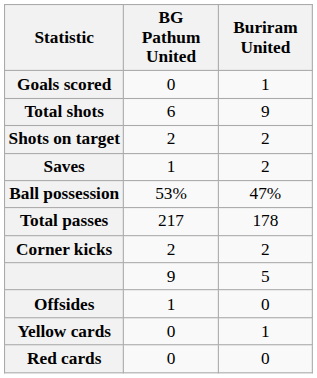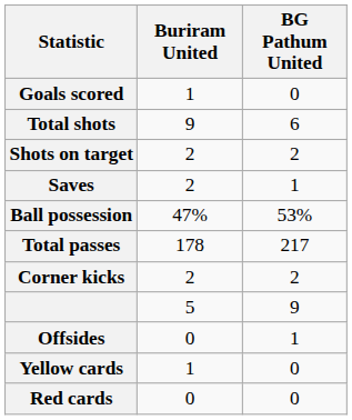columns swapped: Buriram United <-> BG Pathum United
